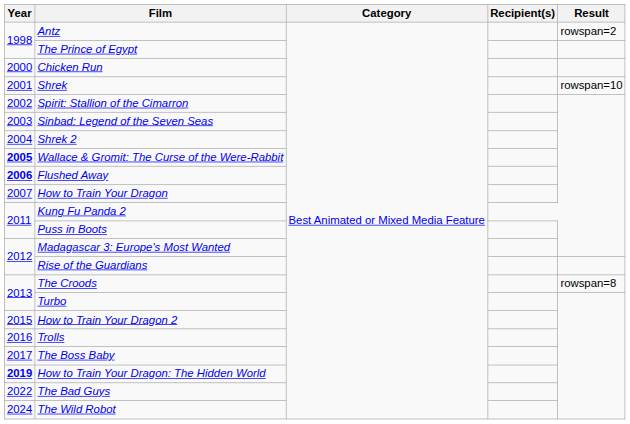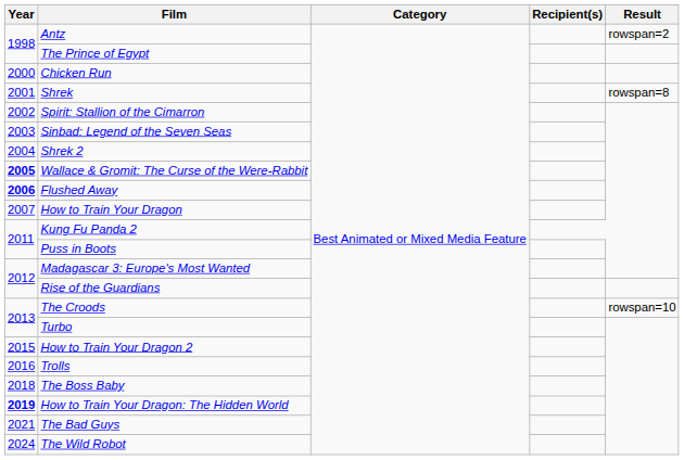Shrek | Result: rowspan=10 -> rowspan=8
The Croods | Result: rowspan=8 -> rowspan=10
The Boss Baby | Year: 2017 -> 2018
The Bad Guys | Year: 2022 -> 2021
